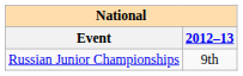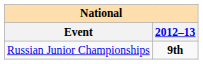Russian Junior Championships | 2012–13: normal -> bold
